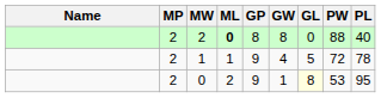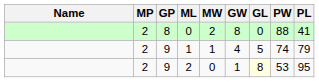columns swapped: MW <-> GP
row 2 | ML: bold -> normal
row 2 | PL: 40 -> 41
row 3 | PW: 72 -> 74
row 3 | PL: 78 -> 79
